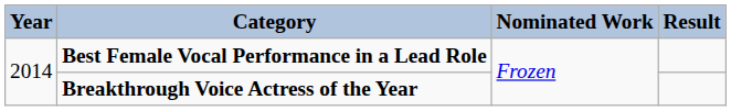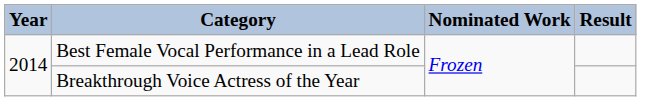Best Female Vocal Performance in a Lead Role | Category: bold -> normal
Breakthrough Voice Actress of the Year | Category: bold -> normal
